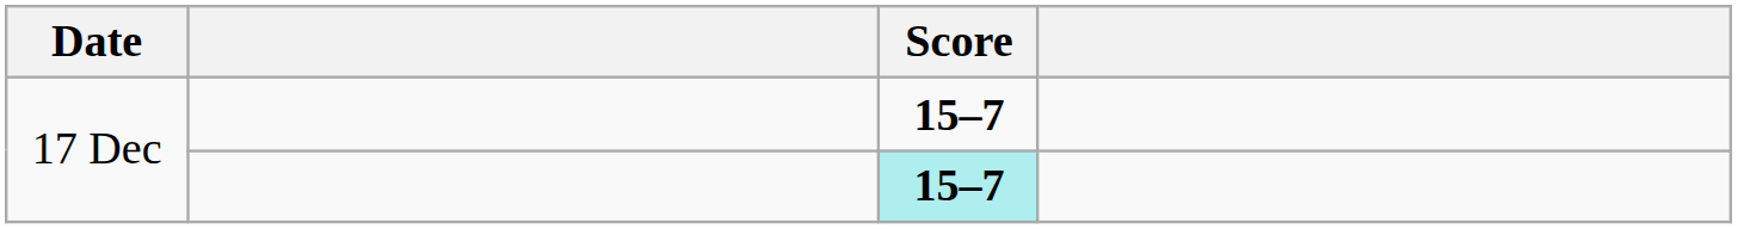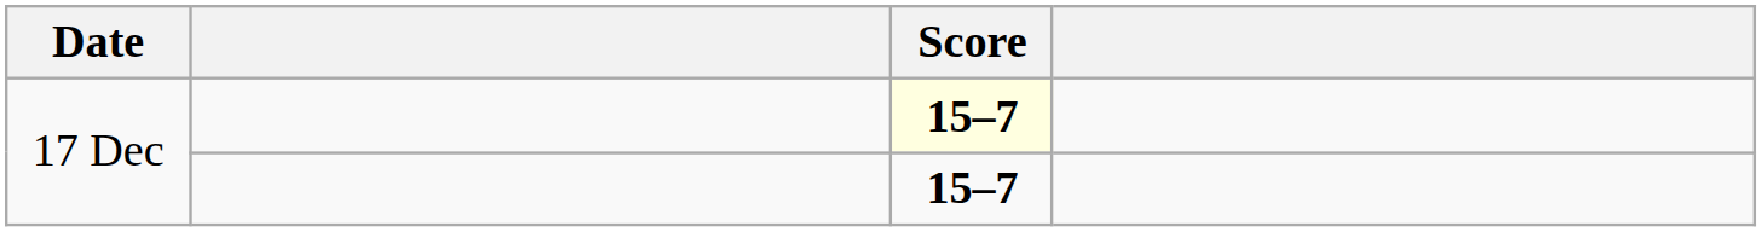row 2 | Score: no background -> lightyellow background
row 3 | Score: paleturquoise background -> no background
